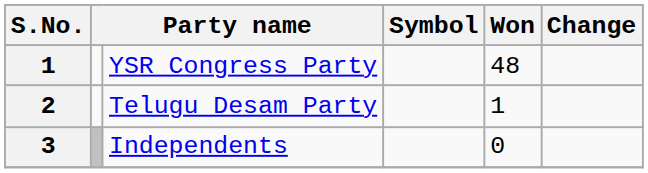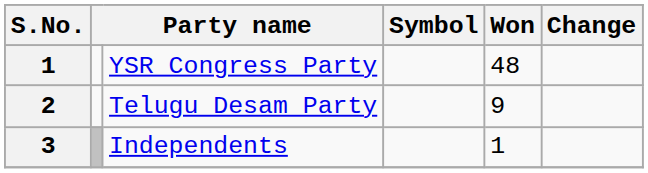Telugu Desam Party | Won: 1 -> 9
Independents | Won: 0 -> 1
